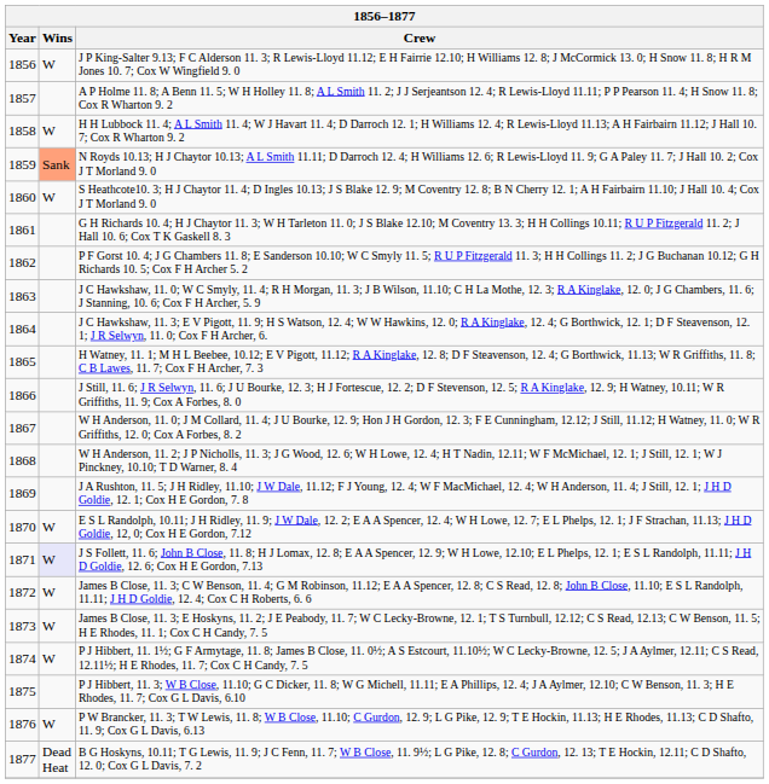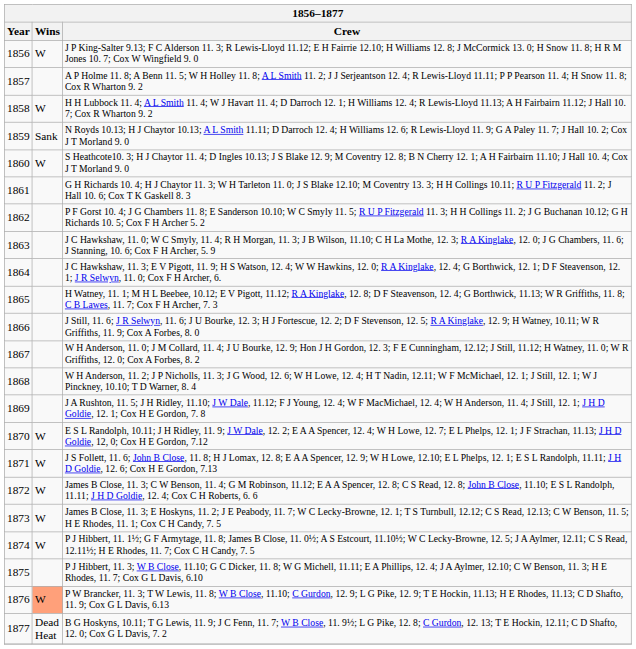row 6 | Wins: lightsalmon background -> no background
row 18 | Wins: lavender background -> no background
row 23 | Wins: no background -> lightsalmon background
